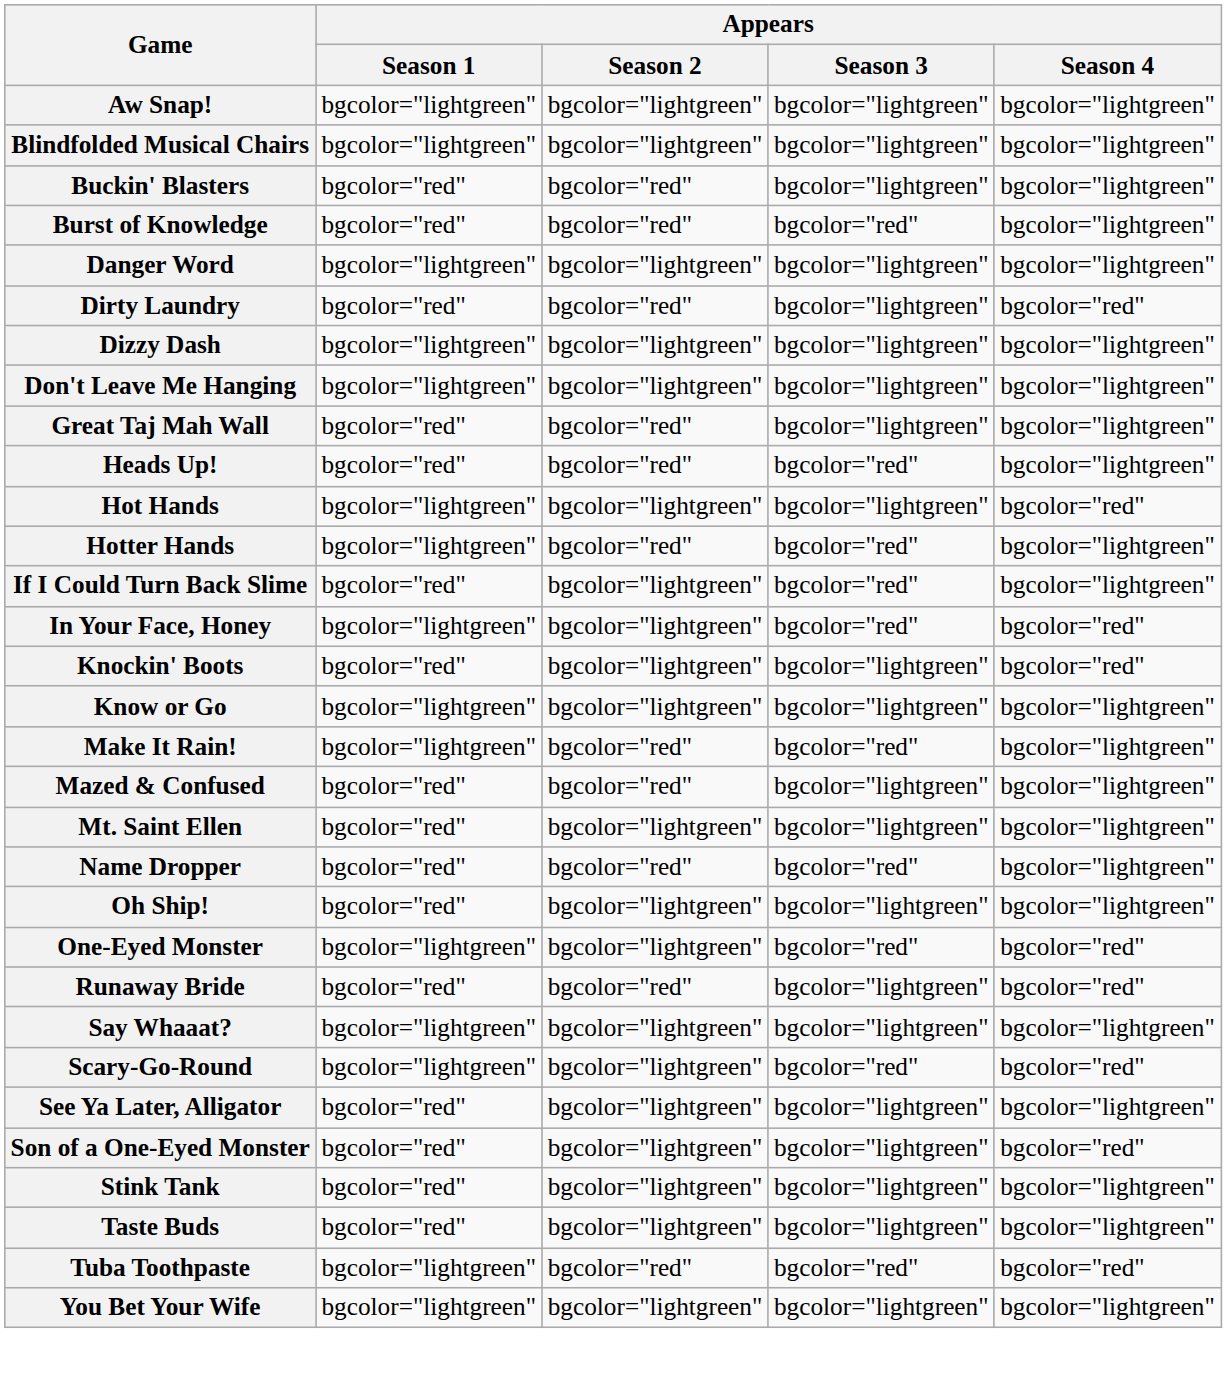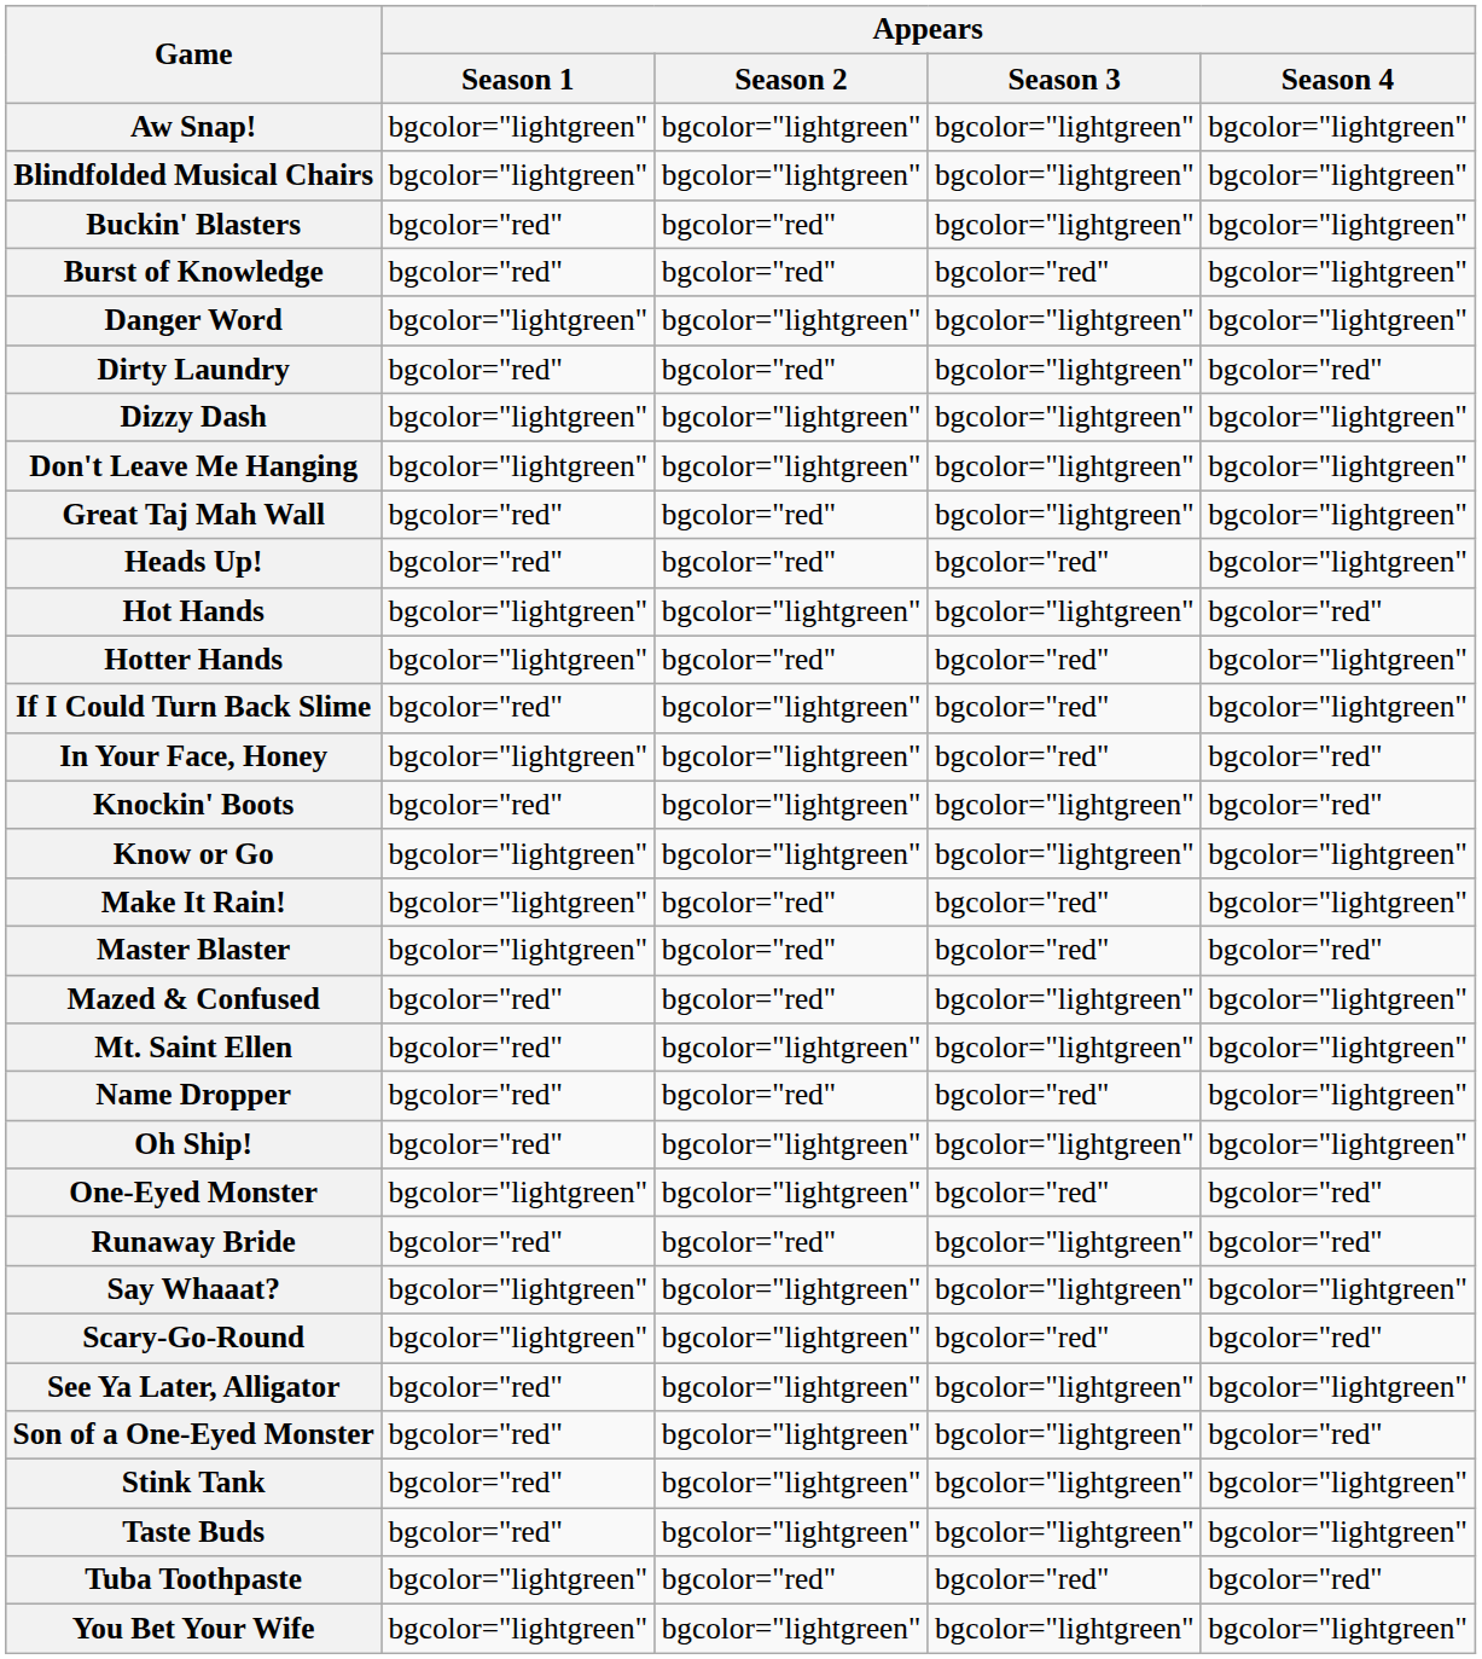+ row: Master Blaster | bgcolor="lightgreen" | bgcolor="red" | bgcolor="red" | bgcolor="red"
